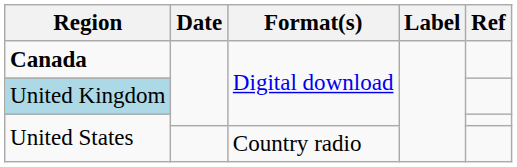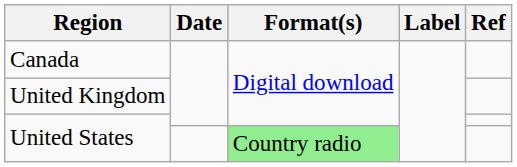Canada | Region: bold -> normal
United Kingdom | Region: lightblue background -> no background
United States / Country radio | Format(s): no background -> lightgreen background
